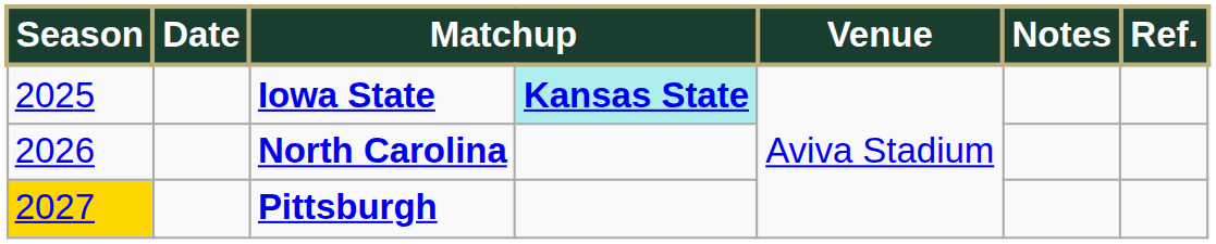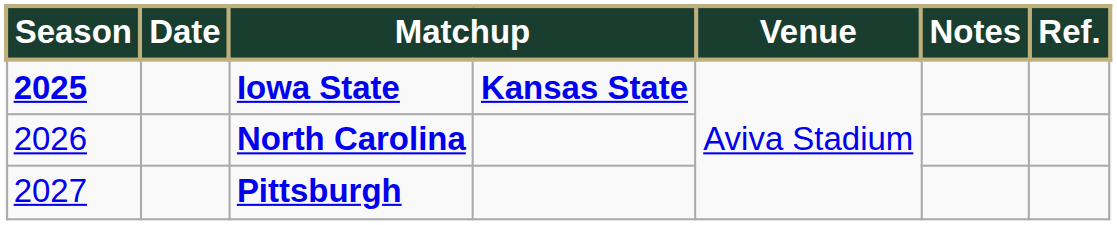Iowa State | Season: normal -> bold
Iowa State | column 4: paleturquoise background -> no background
Pittsburgh | Season: gold background -> no background
